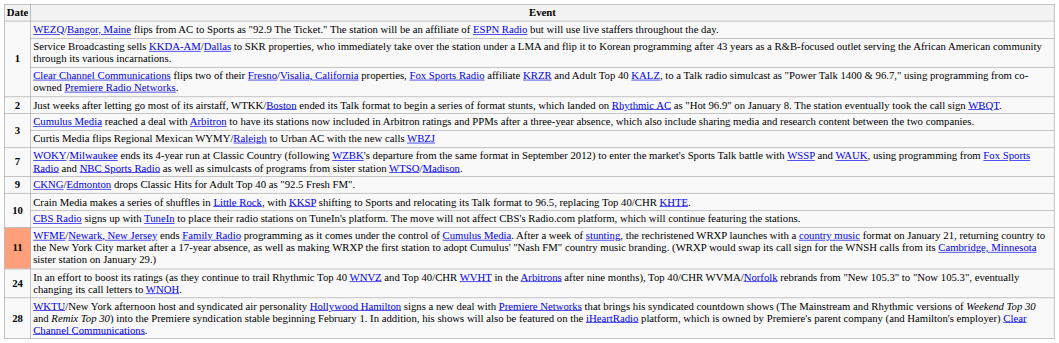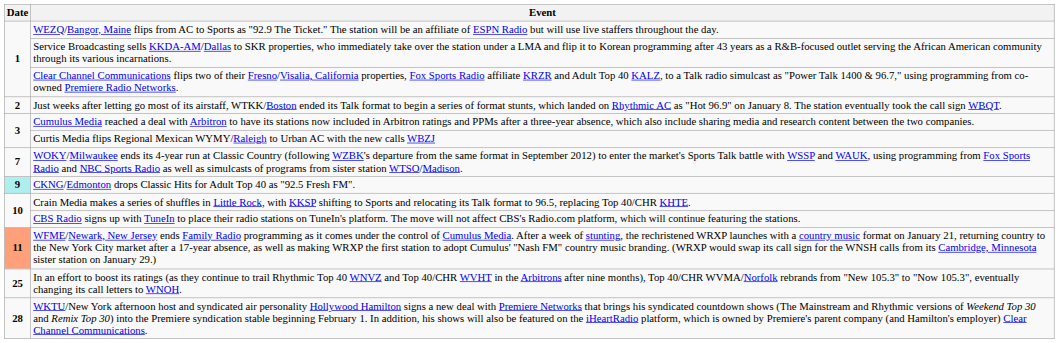row 9 | Date: no background -> paleturquoise background
row 13 | Date: 24 -> 25
